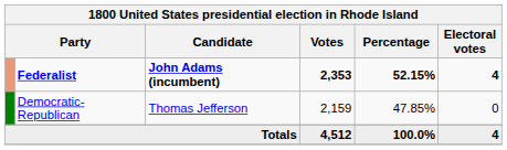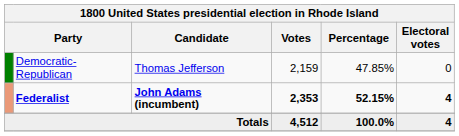rows swapped: Federalist <-> Democratic-Republican
